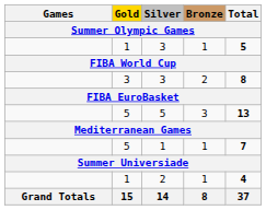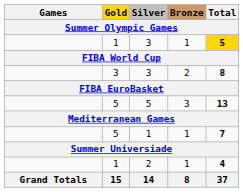1 / 3 | Total: no background -> gold background
